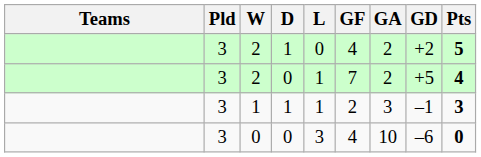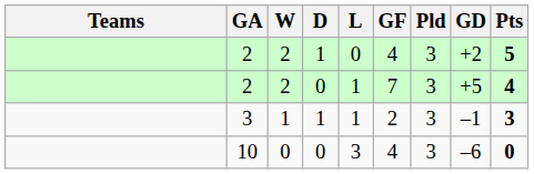columns swapped: Pld <-> GA
